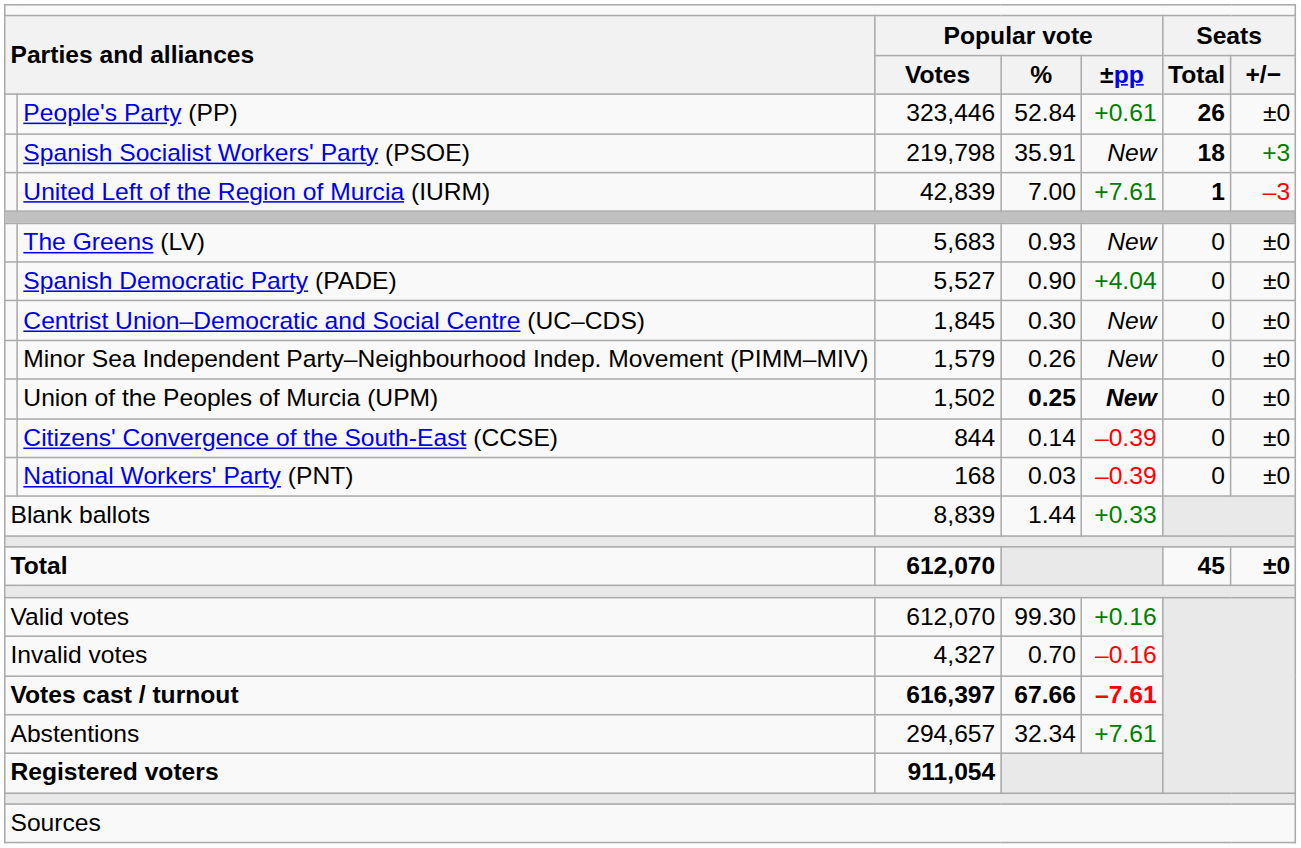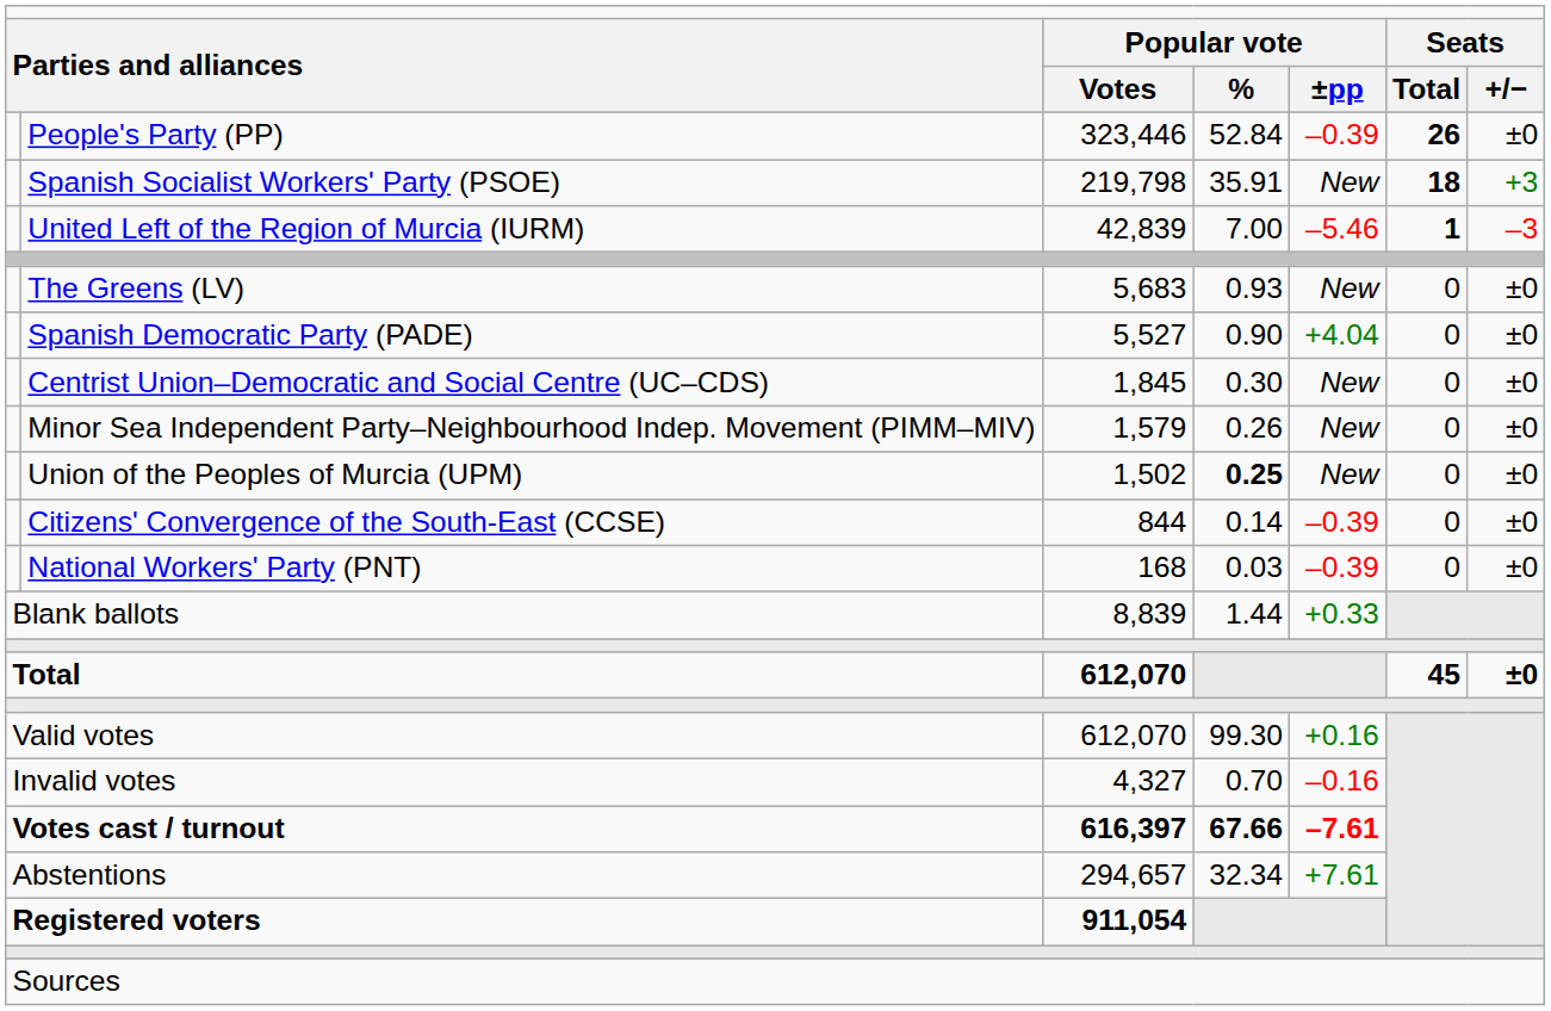People's Party (PP) | column 5: +0.61 -> –0.39
United Left of the Region of Murcia (IURM) | column 5: +7.61 -> –5.46
Union of the Peoples of Murcia (UPM) | column 5: bold -> normal
